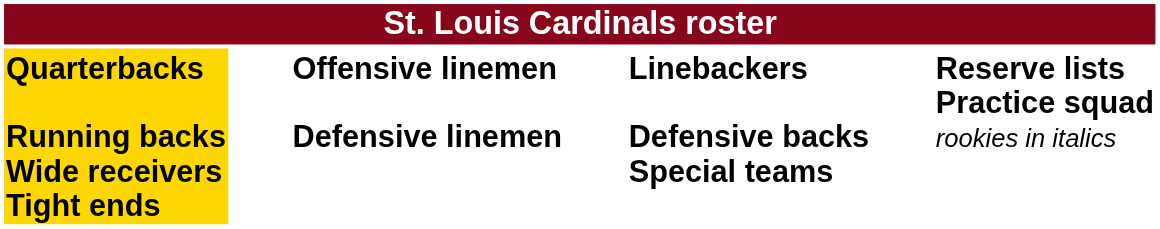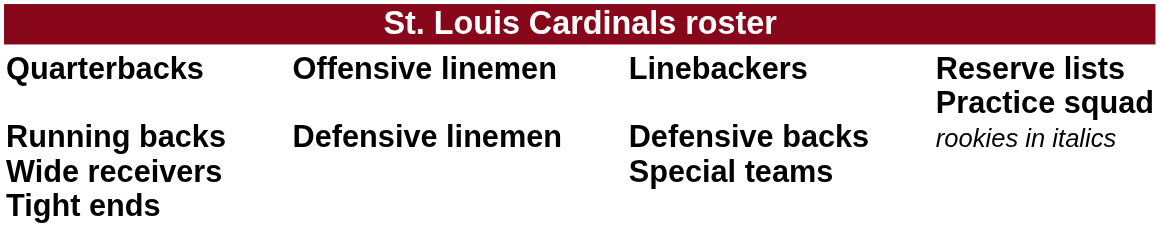Quarterbacks Running backs Wide receivers Tight ends | column 1: gold background -> no background
